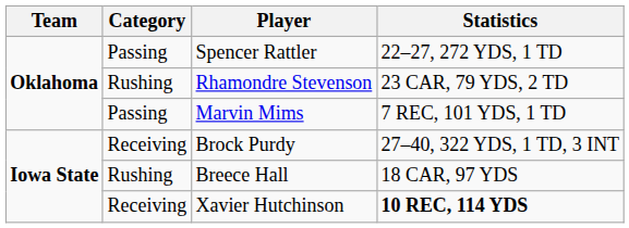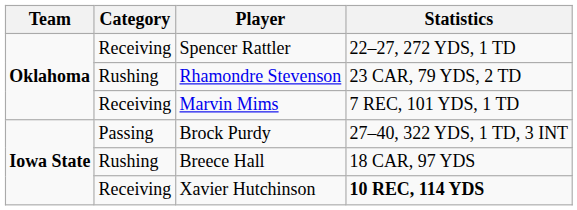Spencer Rattler | Category: Passing -> Receiving
Marvin Mims | Category: Passing -> Receiving
Brock Purdy | Category: Receiving -> Passing
